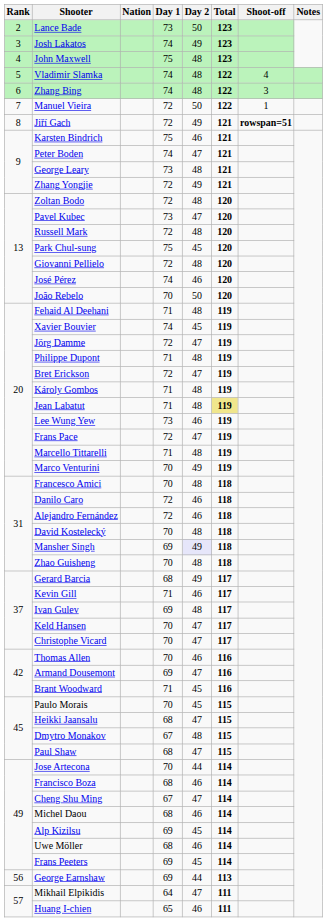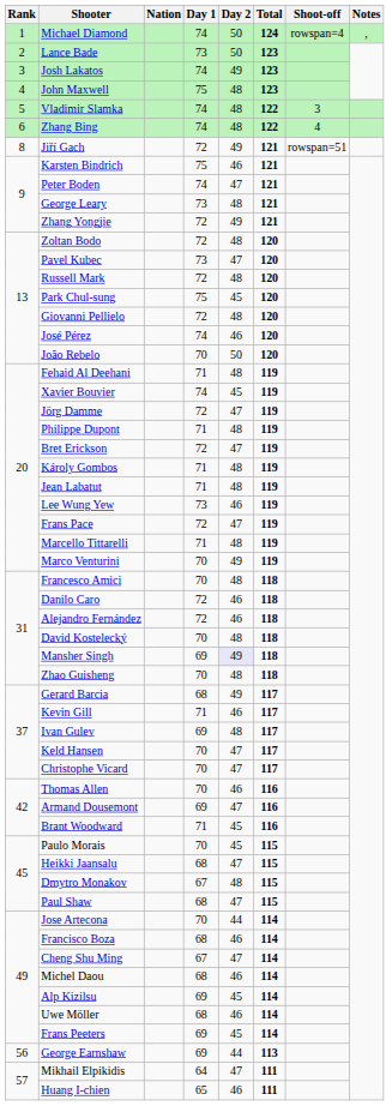+ row: 1 | Michael Diamond | 74 | 50 | 124 | rowspan=4 | ,
Vladimir Slamka | Shoot-off: 4 -> 3
Zhang Bing | Shoot-off: 3 -> 4
- row: 7 | Manuel Vieira | 72 | 50 | 122 | 1
Jiří Gach | Shoot-off: bold -> normal
Jean Labatut | Total: khaki background -> no background
